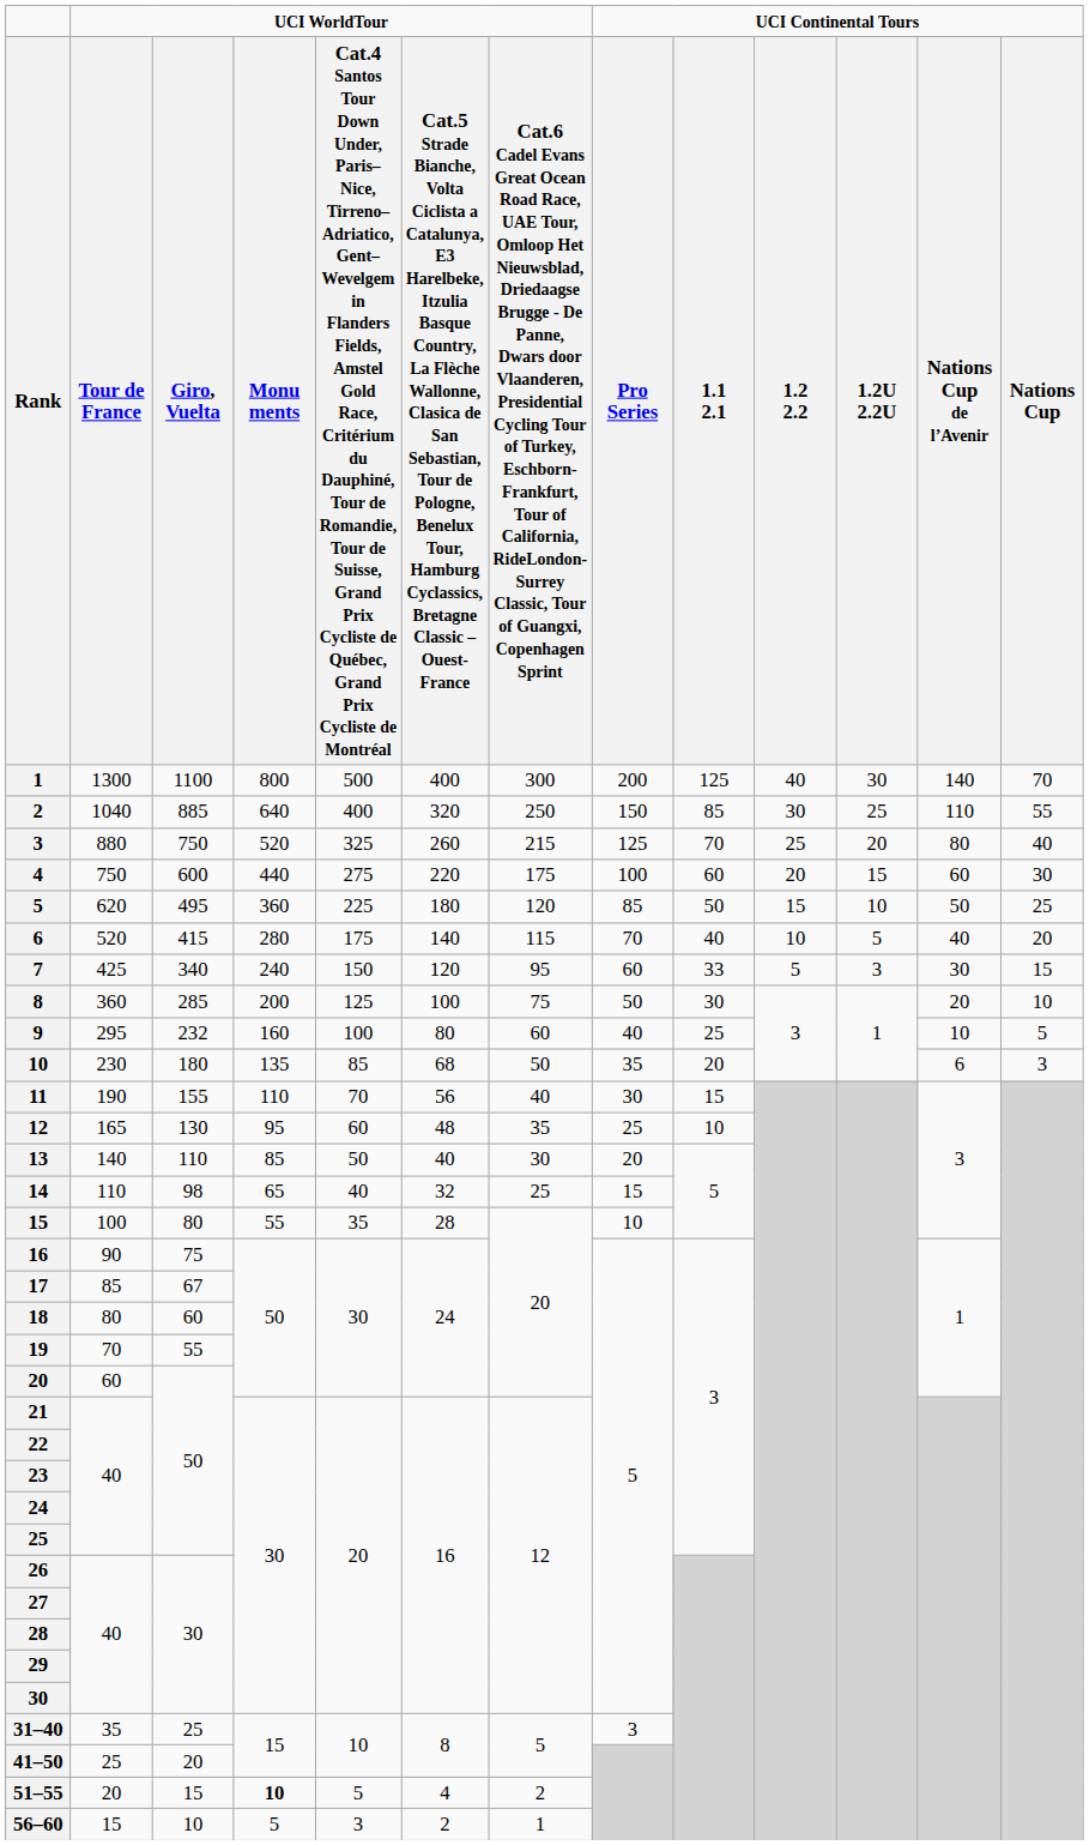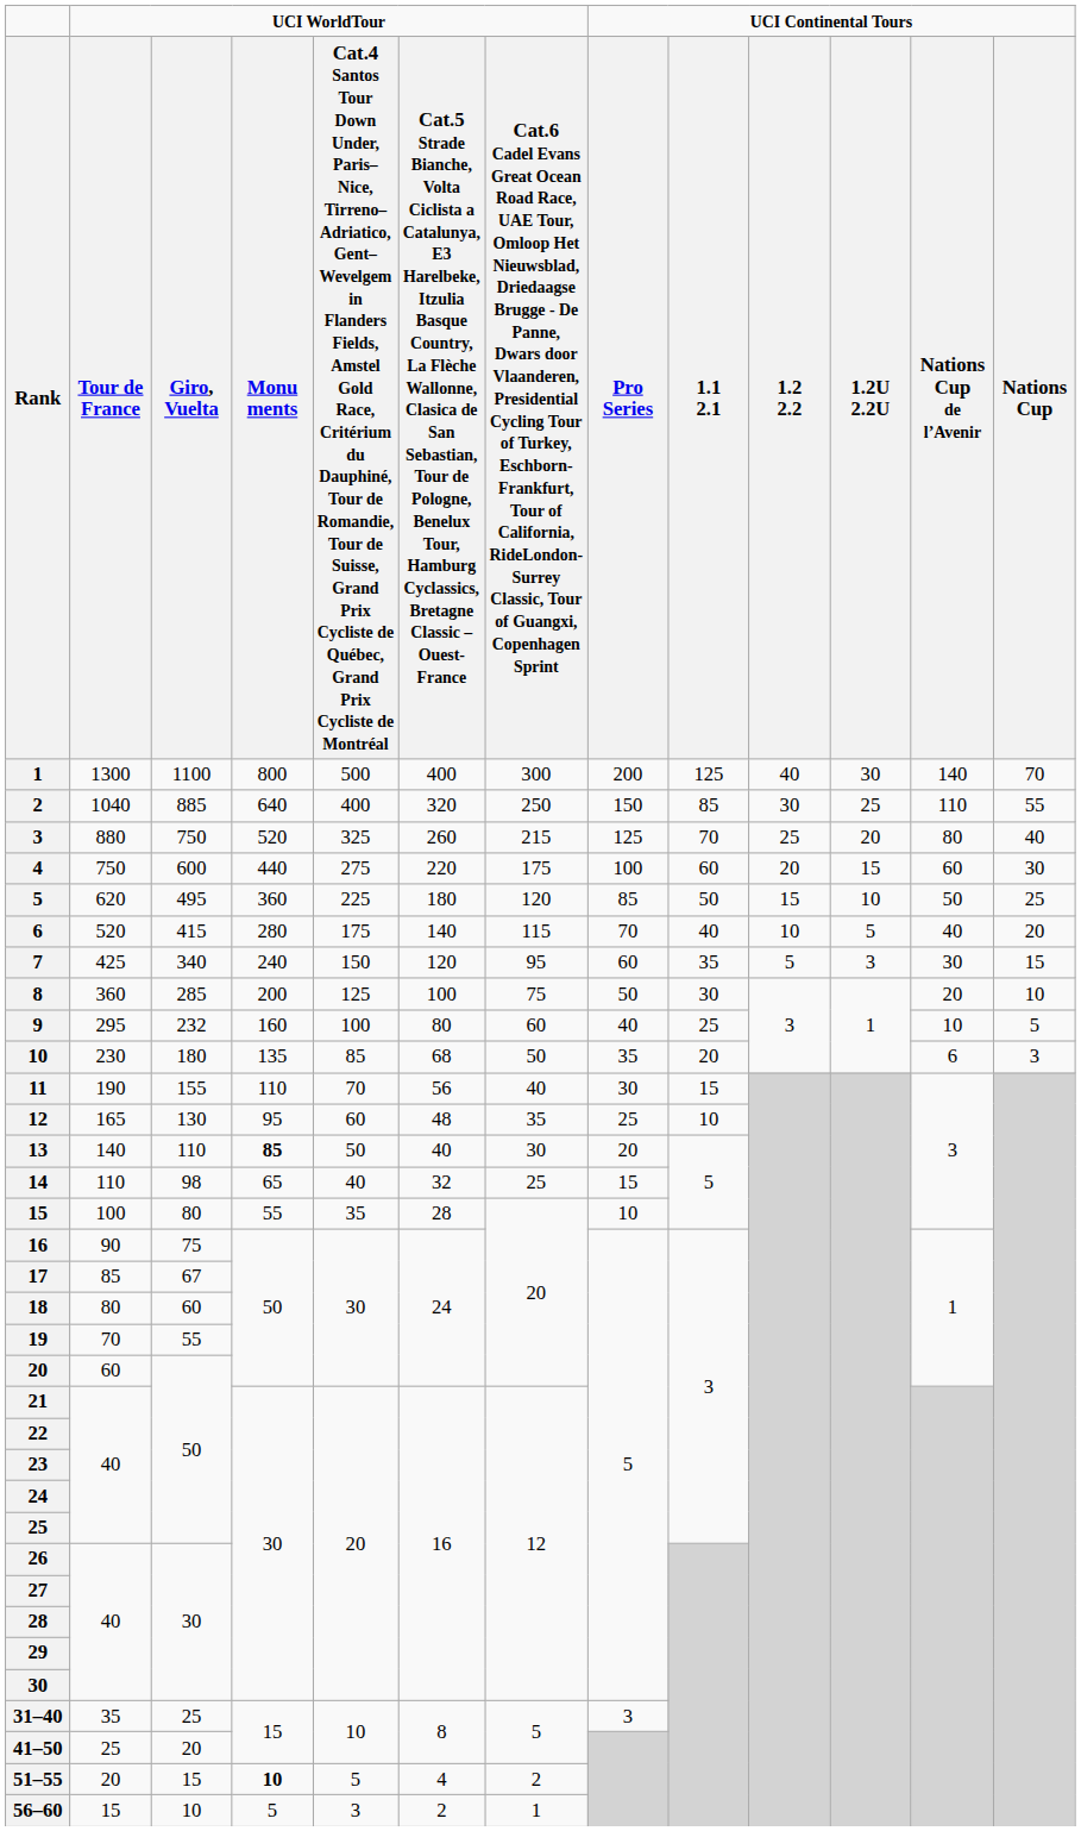7 | column 9: 33 -> 35
13 | column 4: normal -> bold
